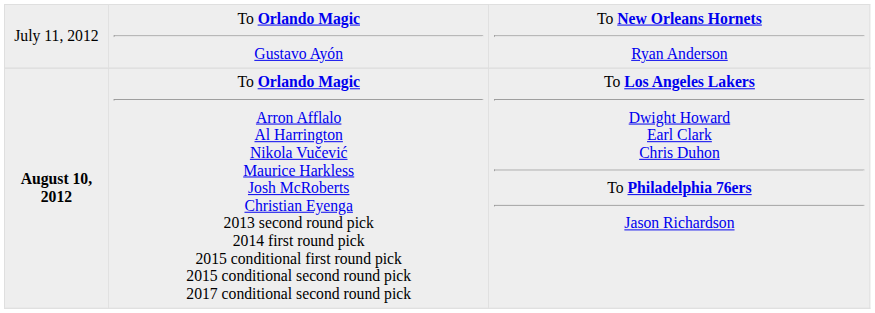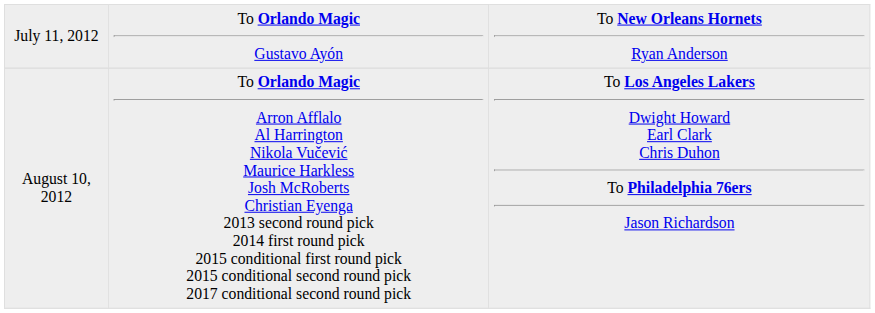August 10, 2012 | column 1: bold -> normal
